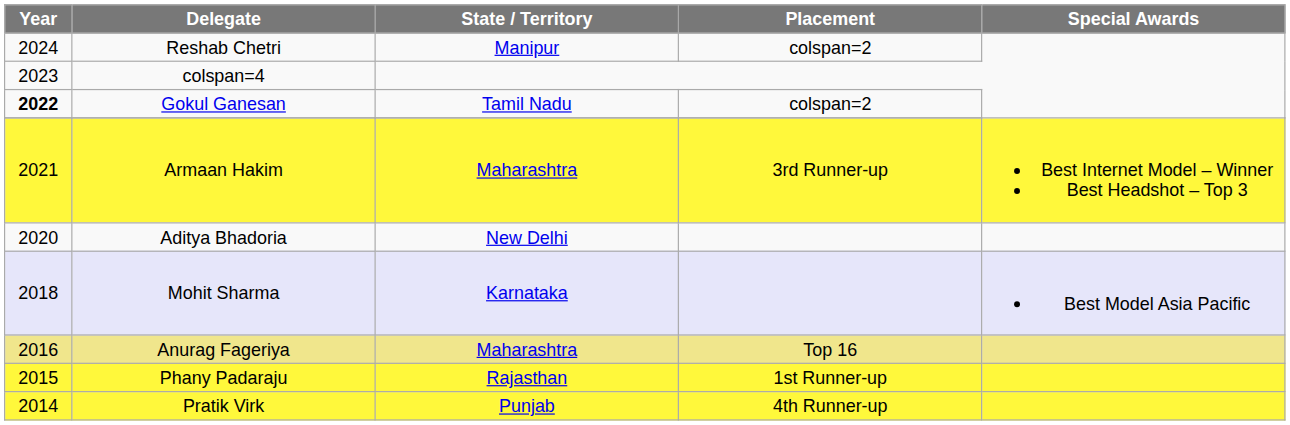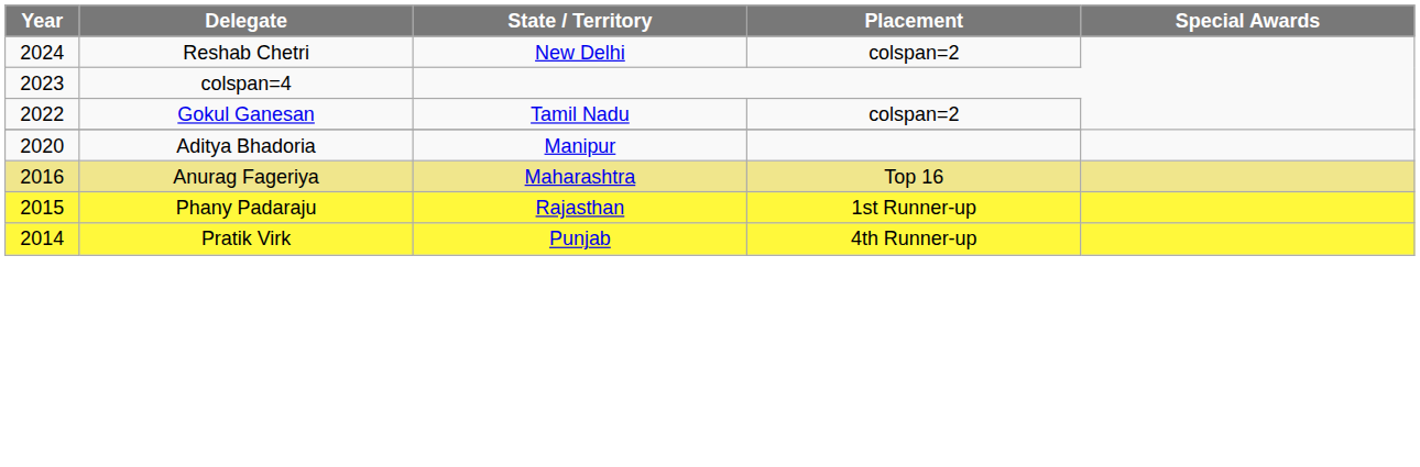Reshab Chetri | State / Territory: Manipur -> New Delhi
Gokul Ganesan | Year: bold -> normal
- row: 2021 | Armaan Hakim | Maharashtra | 3rd Runner-up | Best Internet Model – Winner Best Headshot – Top 3
Aditya Bhadoria | State / Territory: New Delhi -> Manipur
- row: 2018 | Mohit Sharma | Karnataka | Best Model Asia Pacific
